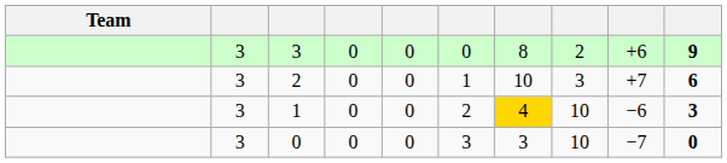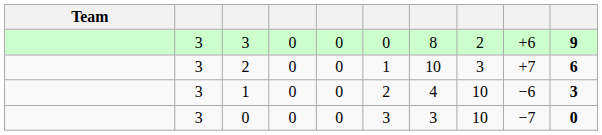row 4 | column 7: gold background -> no background
